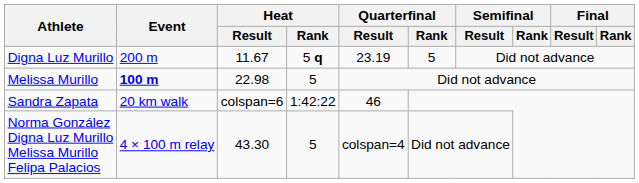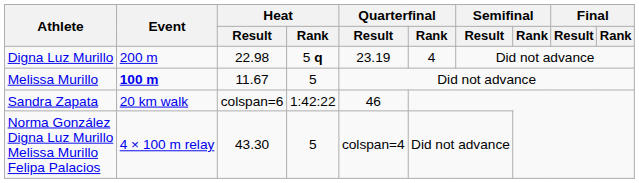Digna Luz Murillo | Heat / Result: 11.67 -> 22.98
Digna Luz Murillo | Quarterfinal / Rank: 5 -> 4
Melissa Murillo | Heat / Result: 22.98 -> 11.67
